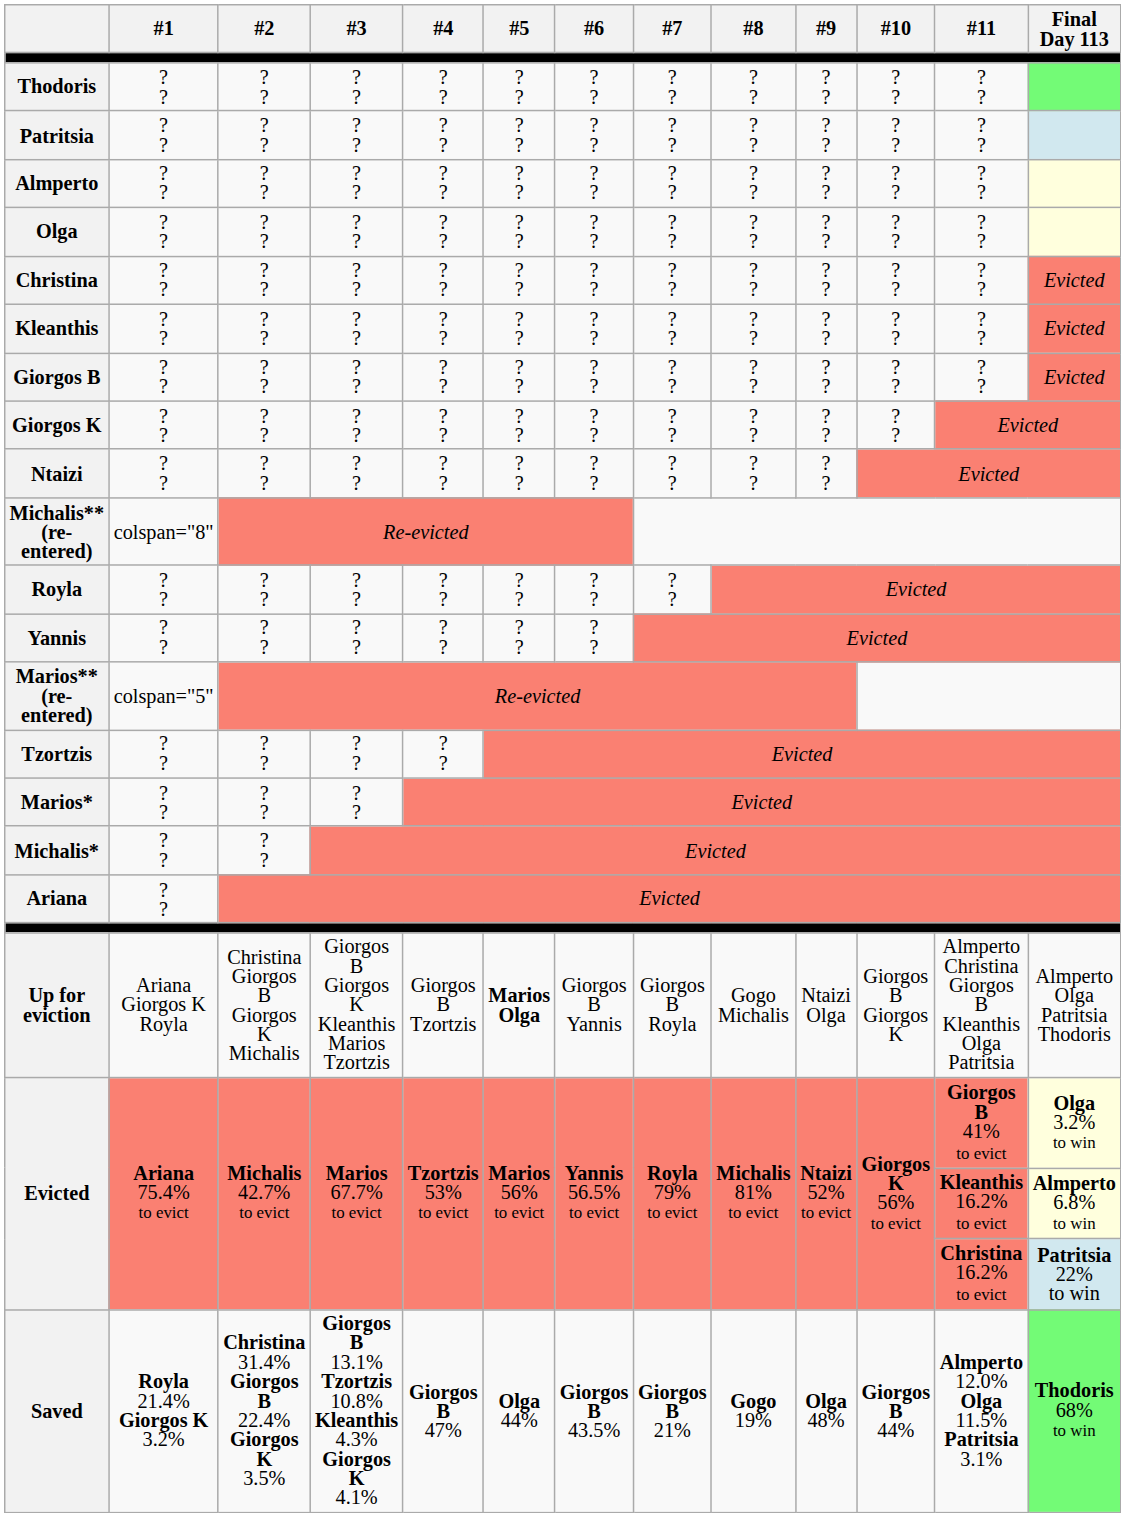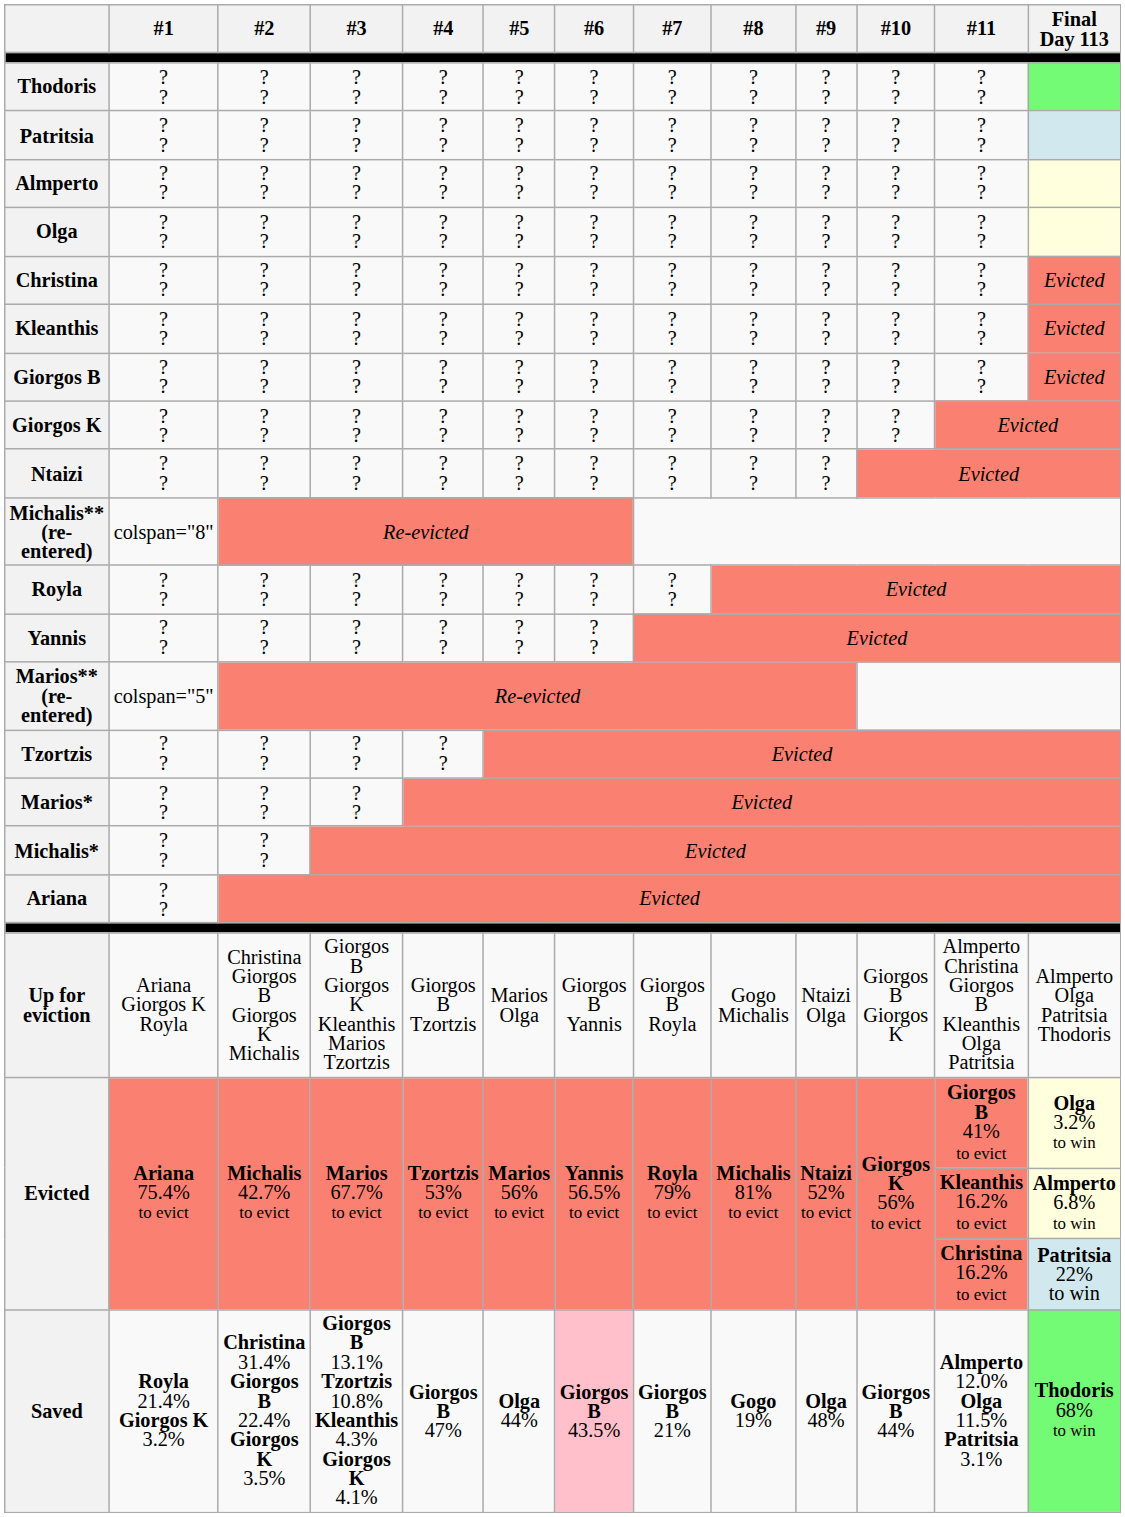Up for eviction | #5: bold -> normal
Saved | #6: no background -> pink background
